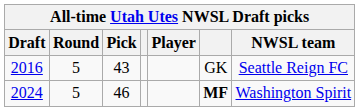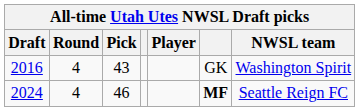2016 | Round: 5 -> 4
2016 | NWSL team: Seattle Reign FC -> Washington Spirit
2024 | Round: 5 -> 4
2024 | NWSL team: Washington Spirit -> Seattle Reign FC
